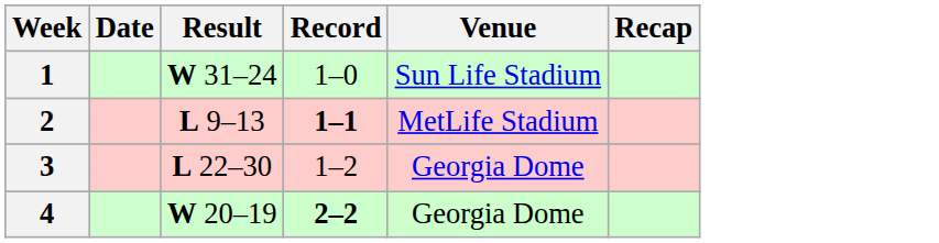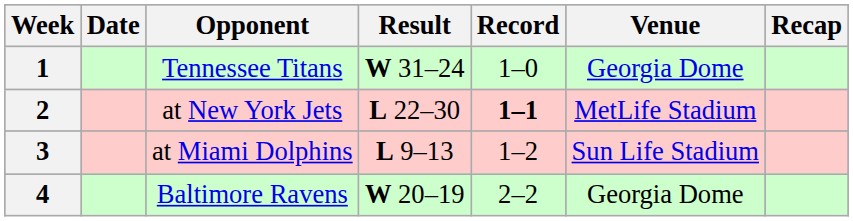+ column: Opponent | Tennessee Titans | at New York Jets | at Miami Dolphins | Baltimore Ravens
1 | Venue: Sun Life Stadium -> Georgia Dome
2 | Result: L 9–13 -> L 22–30
3 | Result: L 22–30 -> L 9–13
3 | Venue: Georgia Dome -> Sun Life Stadium
4 | Record: bold -> normal
